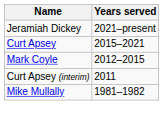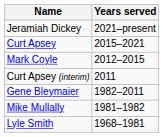+ row: Gene Bleymaier | 1982–2011
+ row: Lyle Smith | 1968–1981
